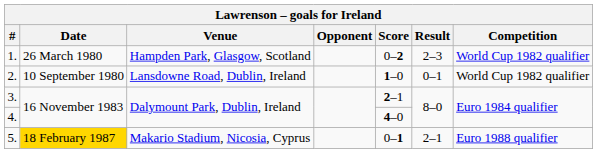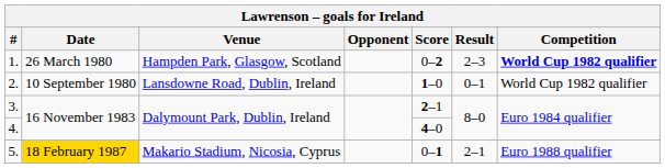1. | Competition: normal -> bold
